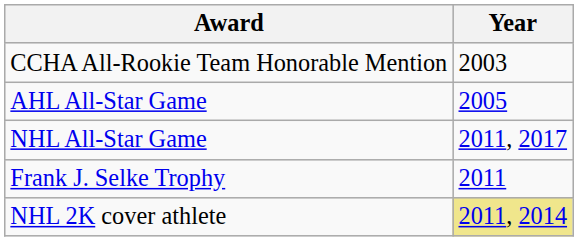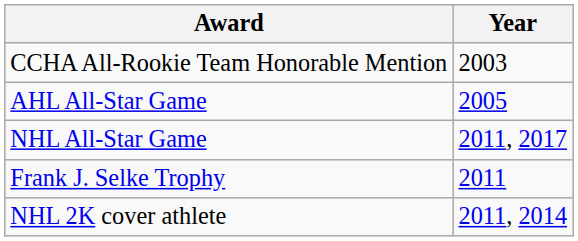NHL 2K cover athlete | Year: khaki background -> no background
